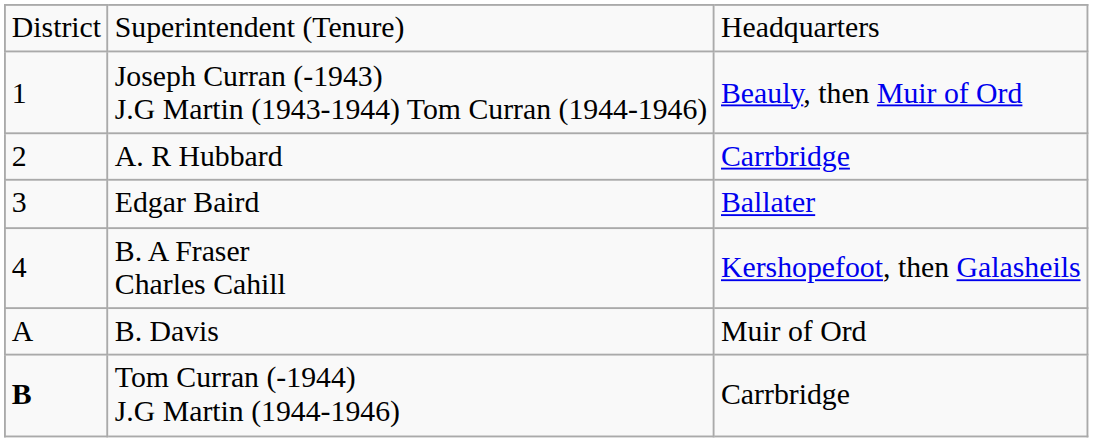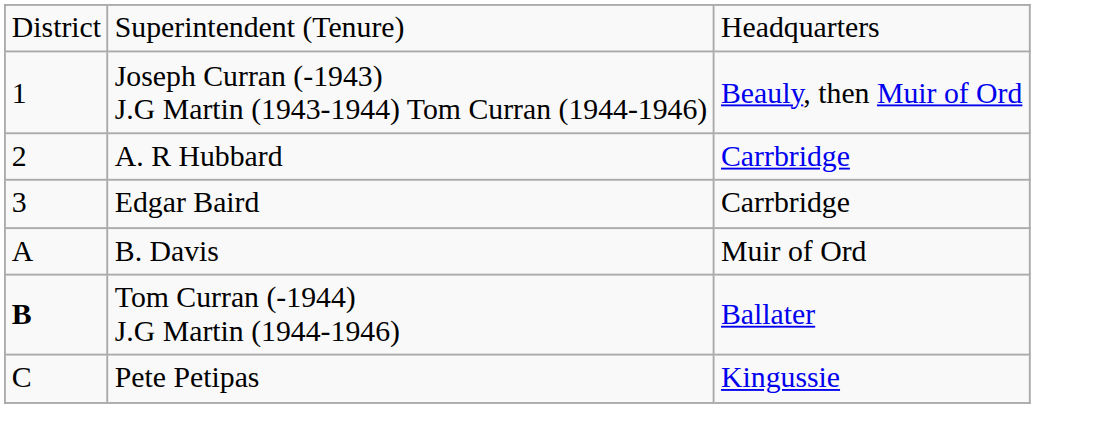Edgar Baird | column 3: Ballater -> Carrbridge
- row: 4 | B. A Fraser Charles Cahill | Kershopefoot, then Galasheils
Tom Curran (-1944) J.G Martin (1944-1946) | column 3: Carrbridge -> Ballater
+ row: C | Pete Petipas | Kingussie
